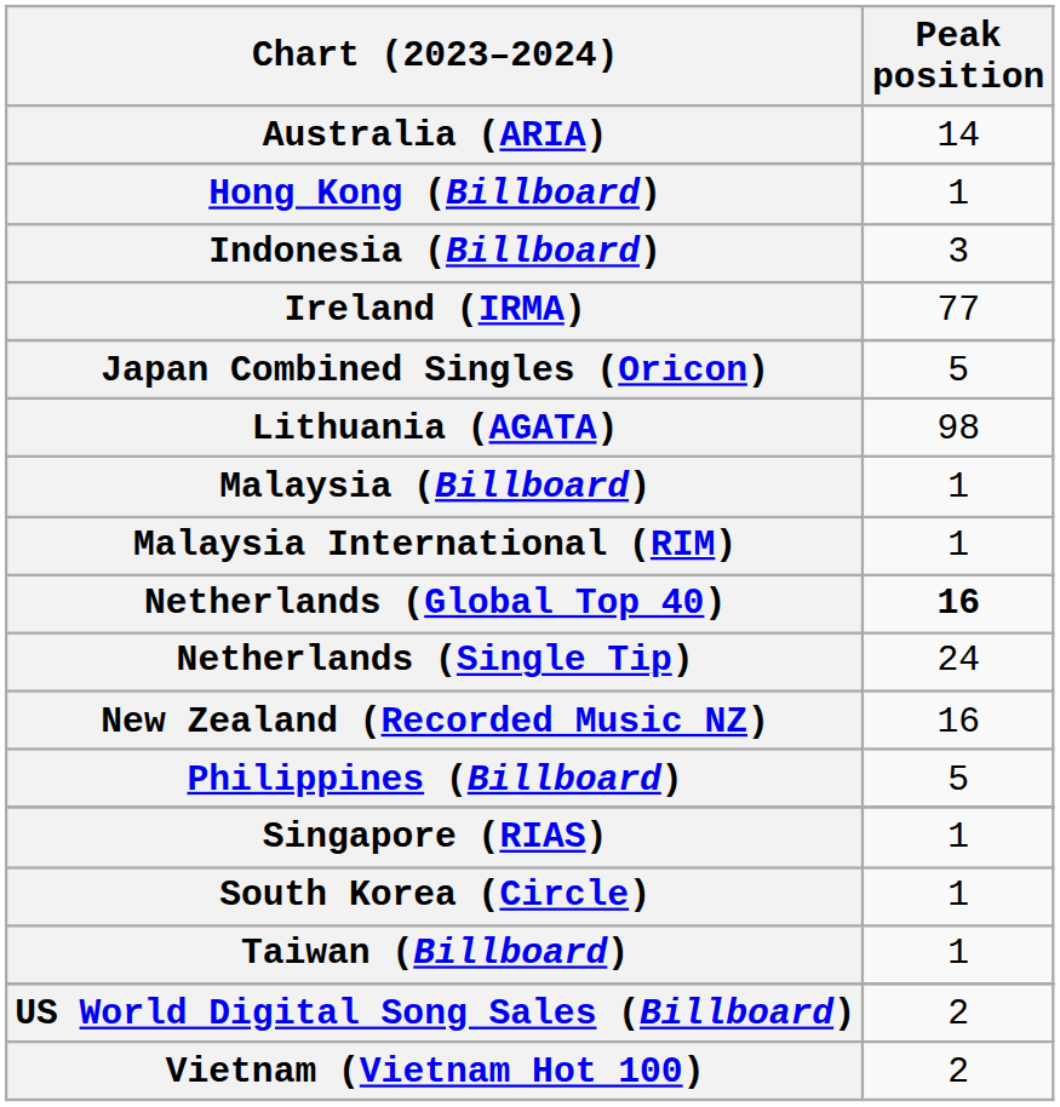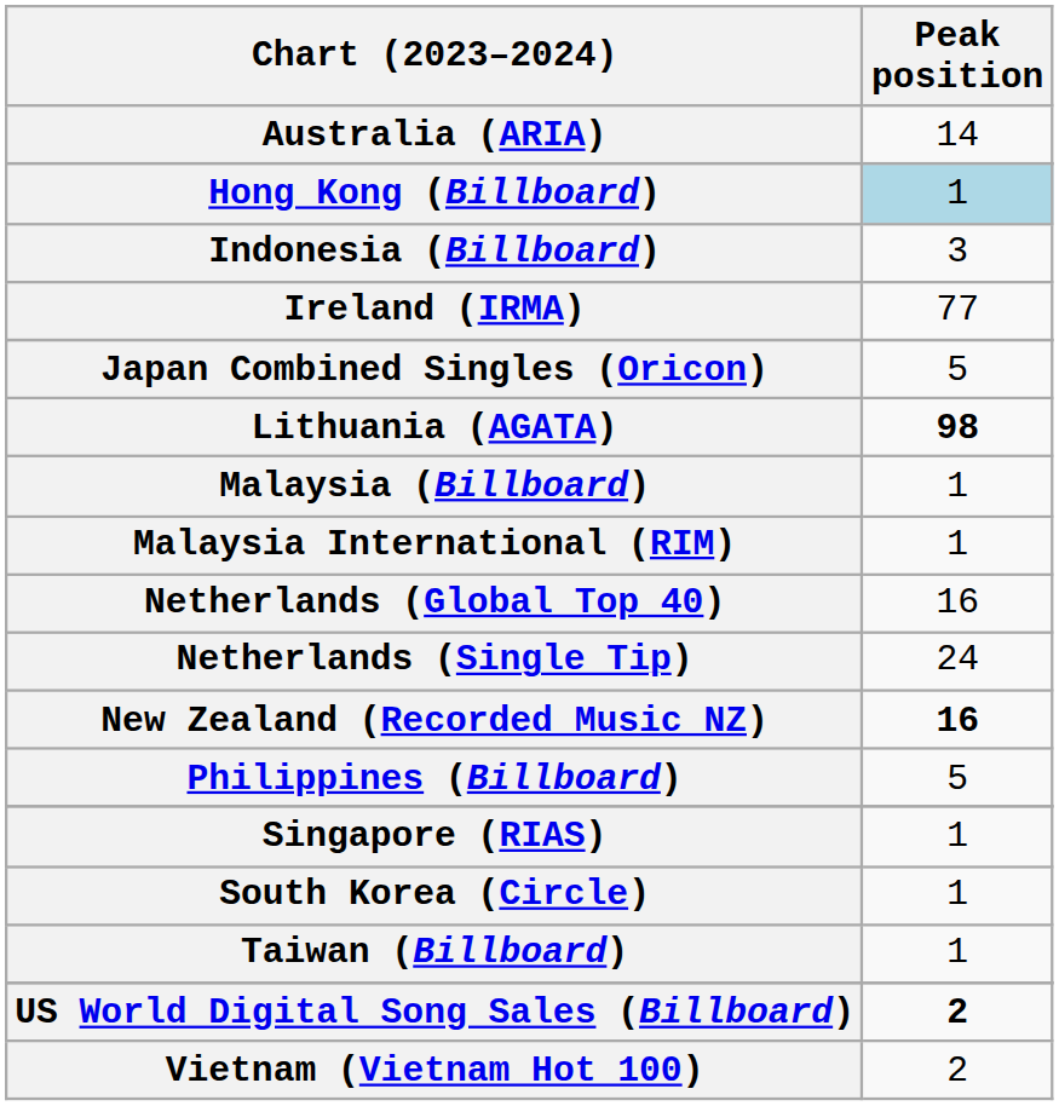Hong Kong (Billboard) | Peak position: no background -> lightblue background
Lithuania (AGATA) | Peak position: normal -> bold
Netherlands (Global Top 40) | Peak position: bold -> normal
New Zealand (Recorded Music NZ) | Peak position: normal -> bold
US World Digital Song Sales (Billboard) | Peak position: normal -> bold
